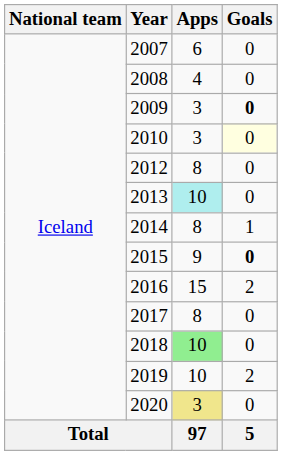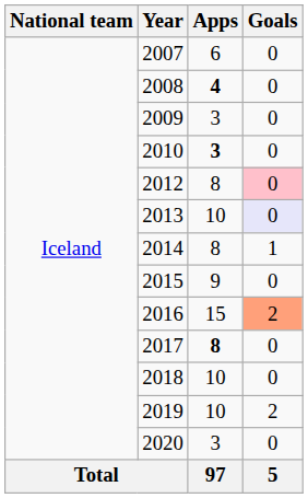2008 | Apps: normal -> bold
2009 | Goals: bold -> normal
2010 | Apps: normal -> bold
2010 | Goals: lightyellow background -> no background
2012 | Goals: no background -> pink background
2013 | Apps: paleturquoise background -> no background
2013 | Goals: no background -> lavender background
2015 | Goals: bold -> normal
2016 | Goals: no background -> lightsalmon background
2017 | Apps: normal -> bold
2018 | Apps: lightgreen background -> no background
2020 | Apps: khaki background -> no background
